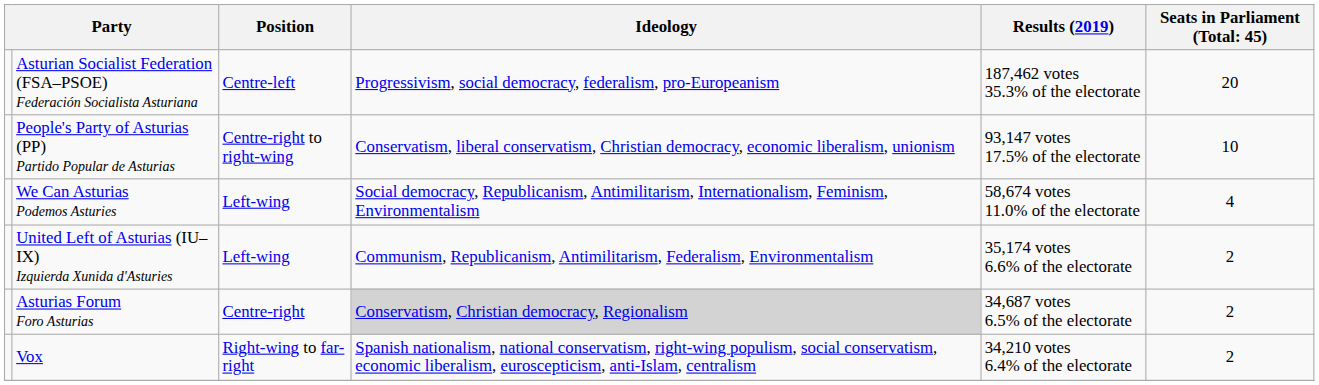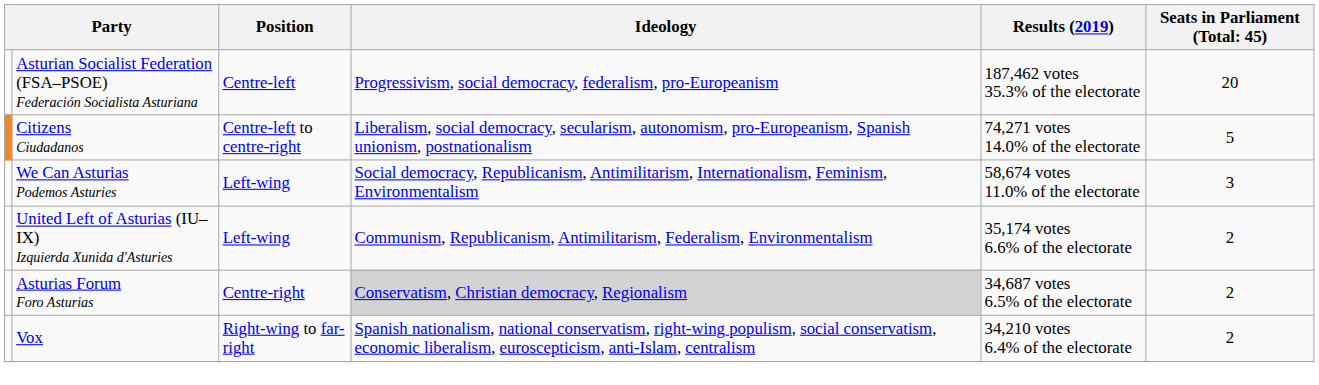- row: People's Party of Asturias (PP) Partido Popular de Asturias | Centre-right to right-wing | Conservatism, liberal conservatism, Christian democracy, economic liberalism, unionism | 93,147 votes 17.5% of the electorate | 10
+ row: Citizens Ciudadanos | Centre-left to centre-right | Liberalism, social democracy, secularism, autonomism, pro-Europeanism, Spanish unionism, postnationalism | 74,271 votes 14.0% of the electorate | 5
We Can Asturias Podemos Asturies | column 6: 4 -> 3
